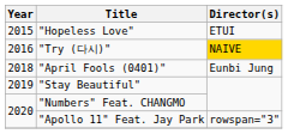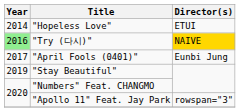"Hopeless Love" | Year: 2015 -> 2014
"Try (다시)" | Year: no background -> lightgreen background
"April Fools (0401)" | Year: 2018 -> 2017
